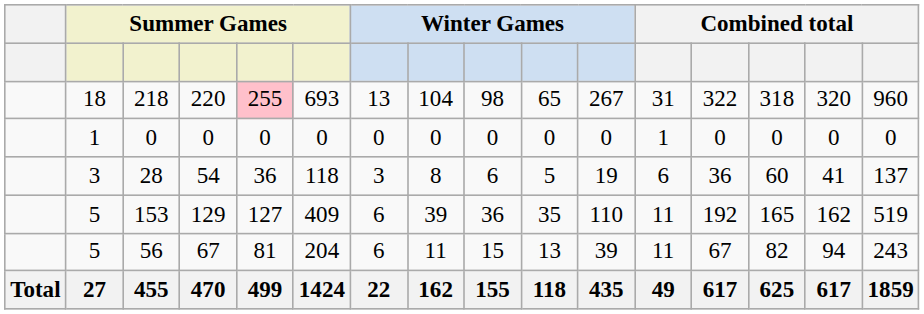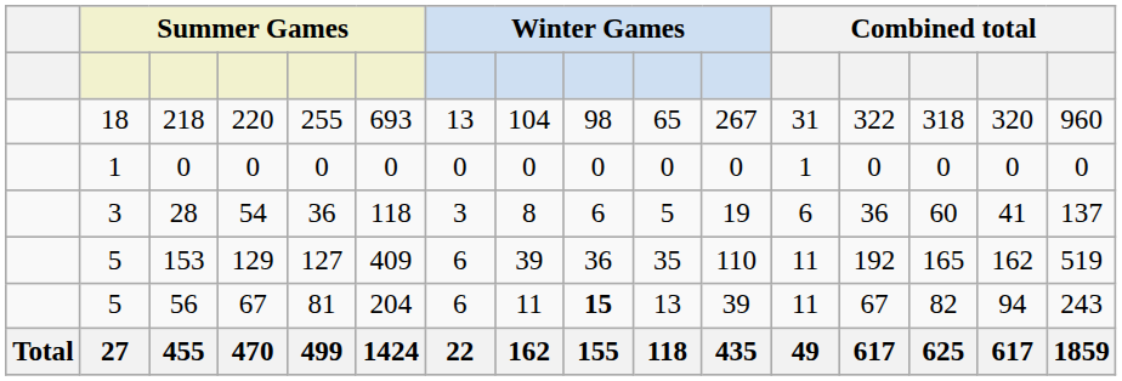218 | column 5: pink background -> no background
56 | column 9: normal -> bold
